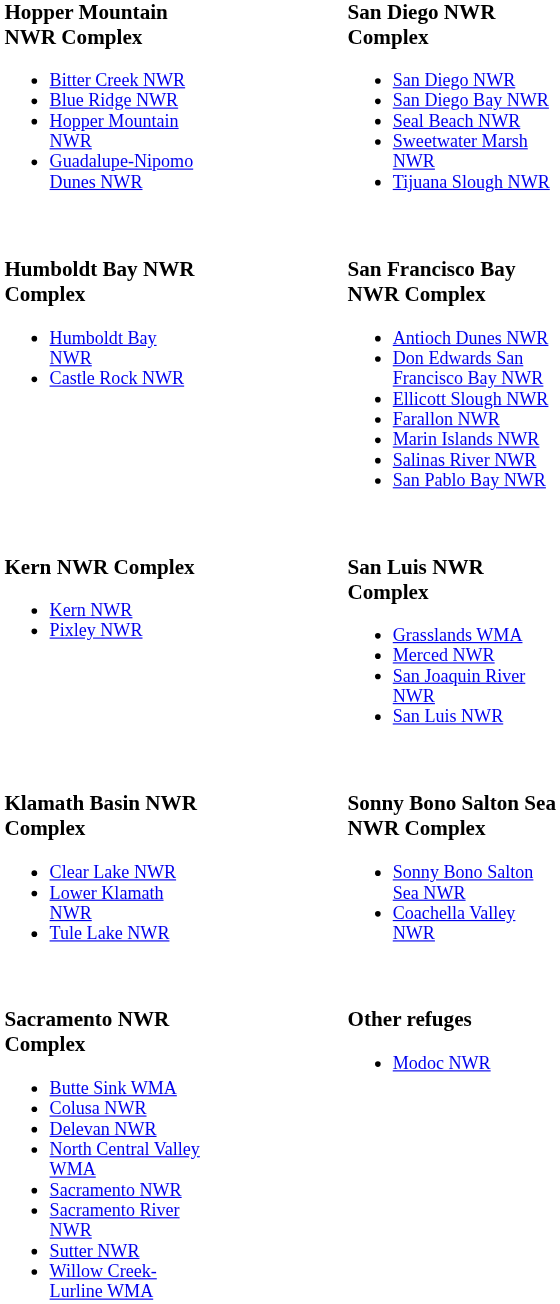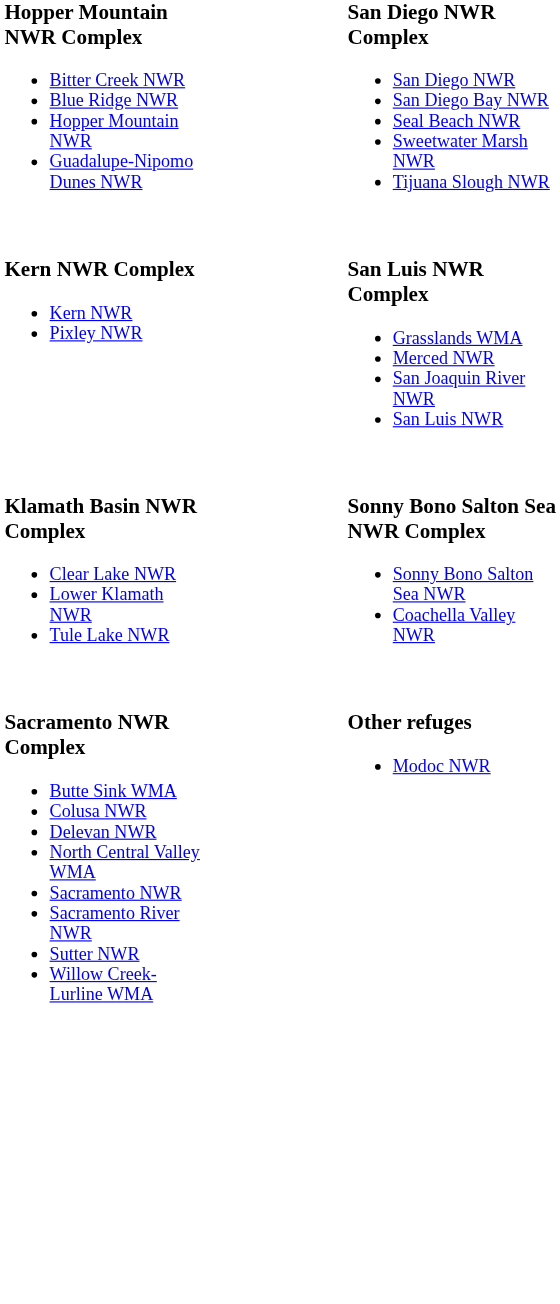- row: Humboldt Bay NWR Complex Humboldt Bay NWR Castle Rock NWR | San Francisco Bay NWR Complex Antioch Dunes NWR Don Edwards San Francisco Bay NWR Ellicott Slough NWR Farallon NWR Marin Islands NWR Salinas River NWR San Pablo Bay NWR
